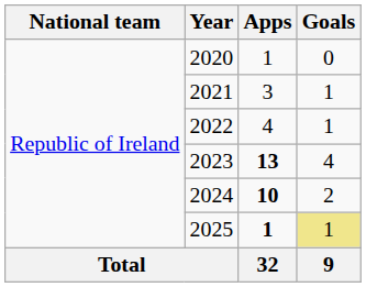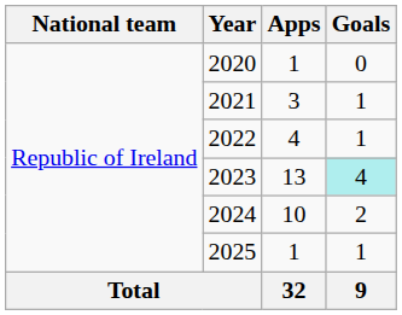2023 | Apps: bold -> normal
2023 | Goals: no background -> paleturquoise background
2024 | Apps: bold -> normal
2025 | Apps: bold -> normal
2025 | Goals: khaki background -> no background
